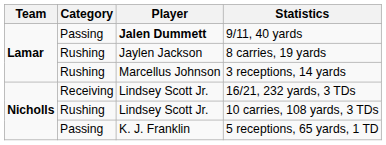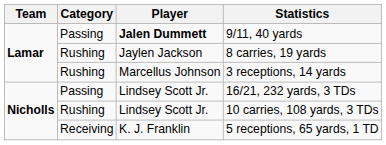16/21, 232 yards, 3 TDs | Category: Receiving -> Passing
5 receptions, 65 yards, 1 TD | Category: Passing -> Receiving
